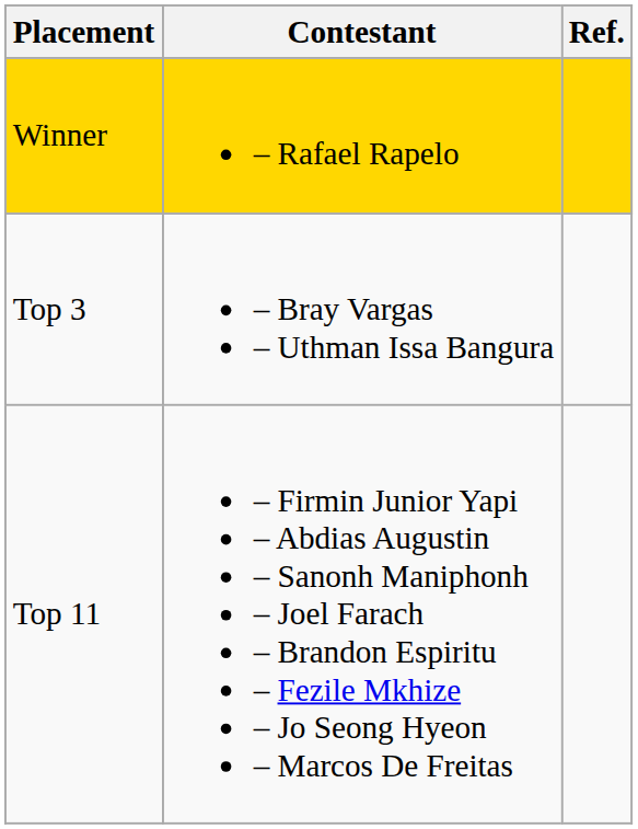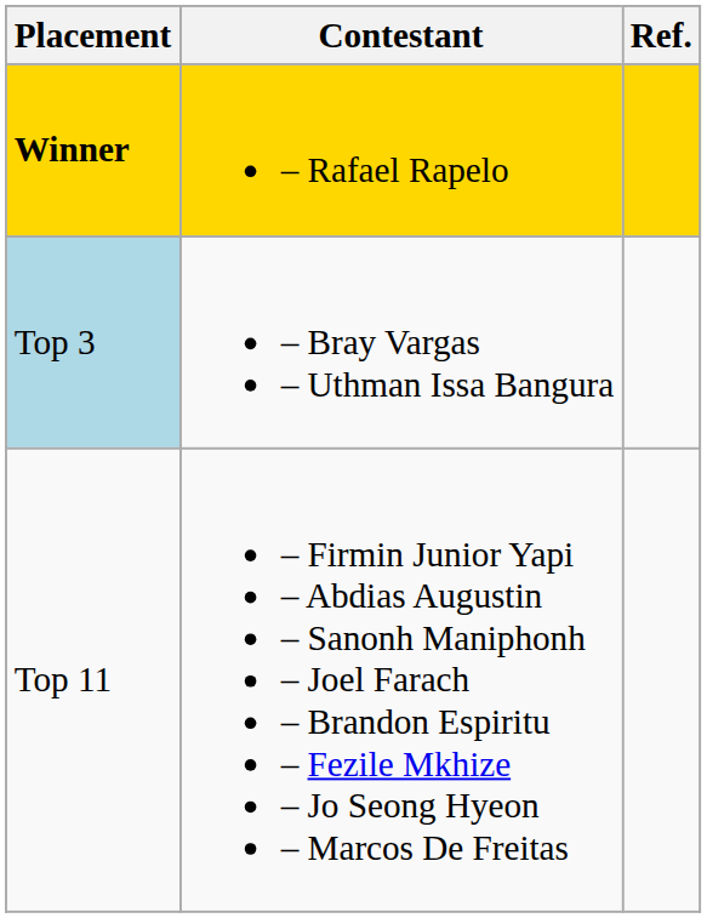Winner | Placement: normal -> bold
Top 3 | Placement: no background -> lightblue background
